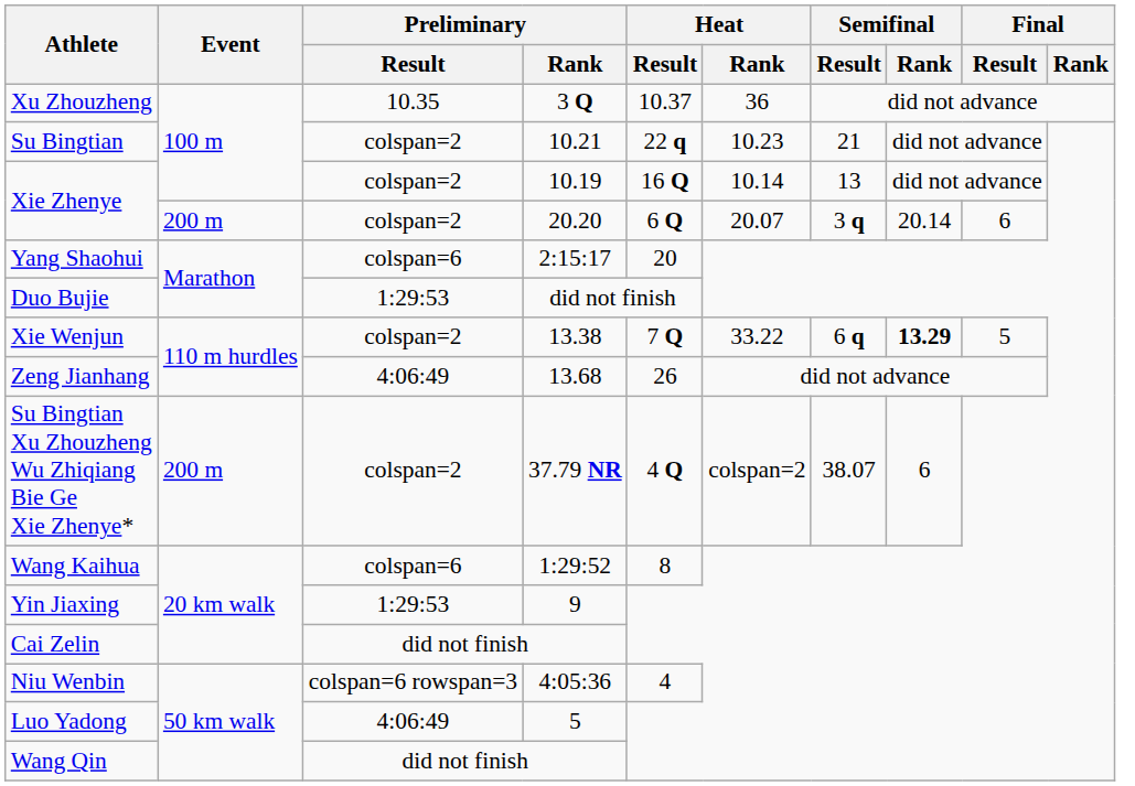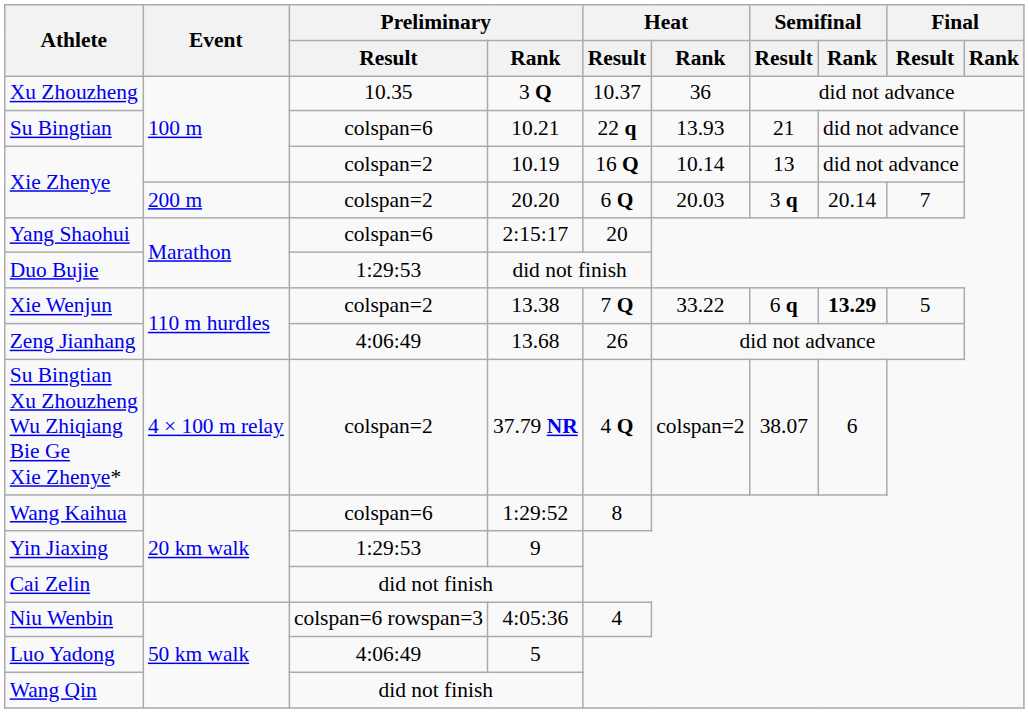Su Bingtian | Preliminary / Result: colspan=2 -> colspan=6
Su Bingtian | Heat / Rank: 10.23 -> 13.93
Xie Zhenye / 20.20 | Heat / Rank: 20.07 -> 20.03
Xie Zhenye / 20.20 | Final / Result: 6 -> 7
Su Bingtian Xu Zhouzheng Wu Zhiqiang Bie Ge Xie Zhenye* | Event: 200 m -> 4 × 100 m relay
